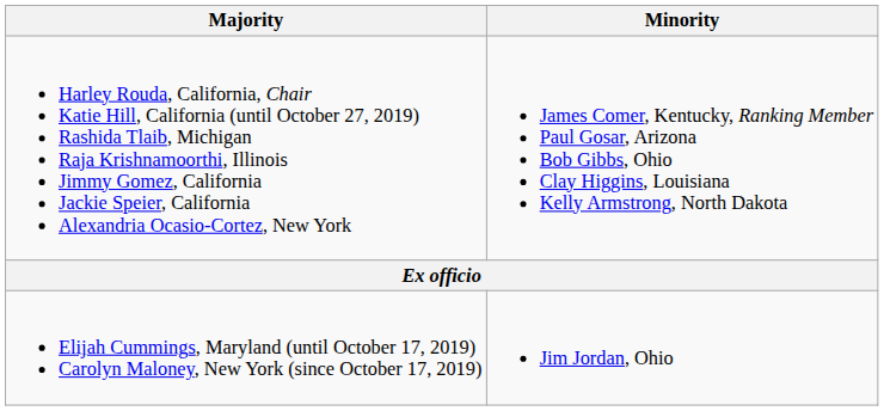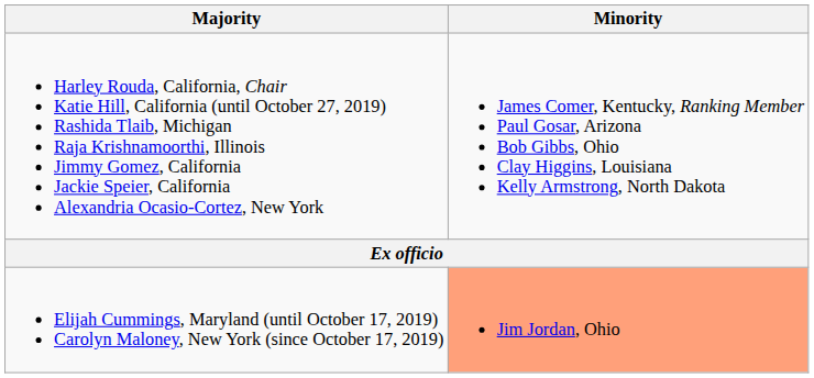row 4 | Minority: no background -> lightsalmon background
